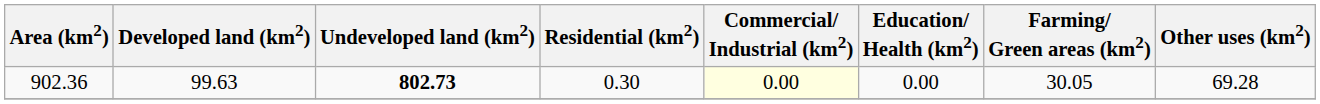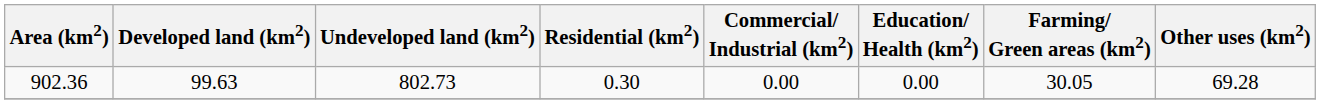902.36 | Undeveloped land (km2): bold -> normal
902.36 | Commercial/ Industrial (km2): lightyellow background -> no background
